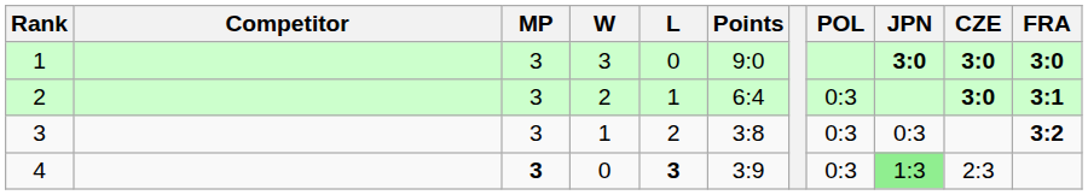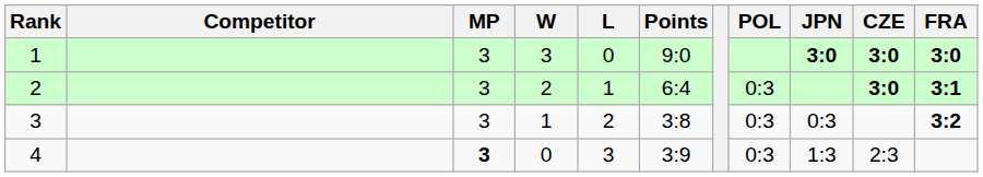4 | L: bold -> normal
4 | JPN: lightgreen background -> no background
